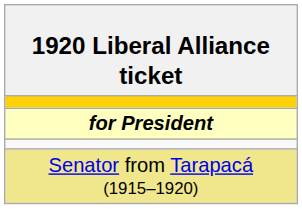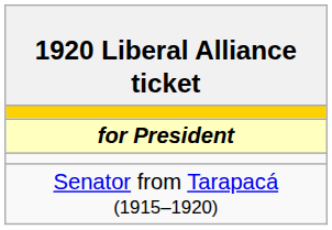Senator from Tarapacá (1915–1920) | column 1: khaki background -> no background
